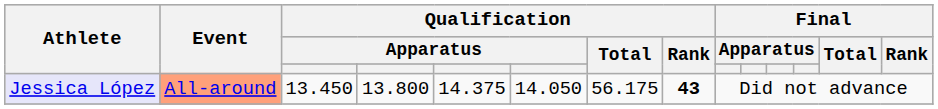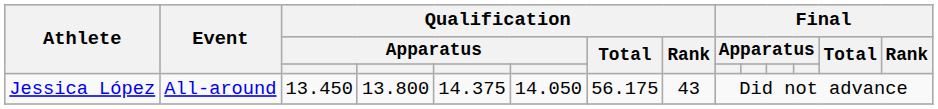row 4 | Athlete: lavender background -> no background
row 4 | Event: lightsalmon background -> no background
row 4 | Qualification / Rank: bold -> normal
